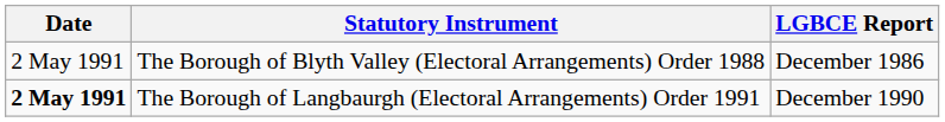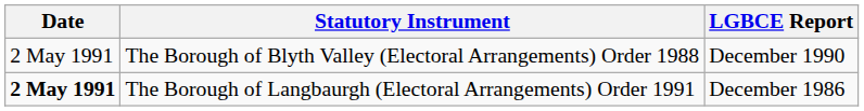row 2 | LGBCE Report: December 1986 -> December 1990
row 3 | LGBCE Report: December 1990 -> December 1986
